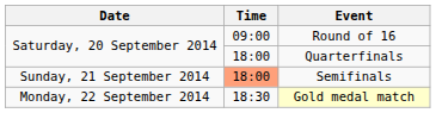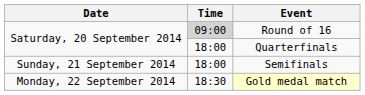Round of 16 | Time: no background -> lightgrey background
Semifinals | Time: lightsalmon background -> no background
